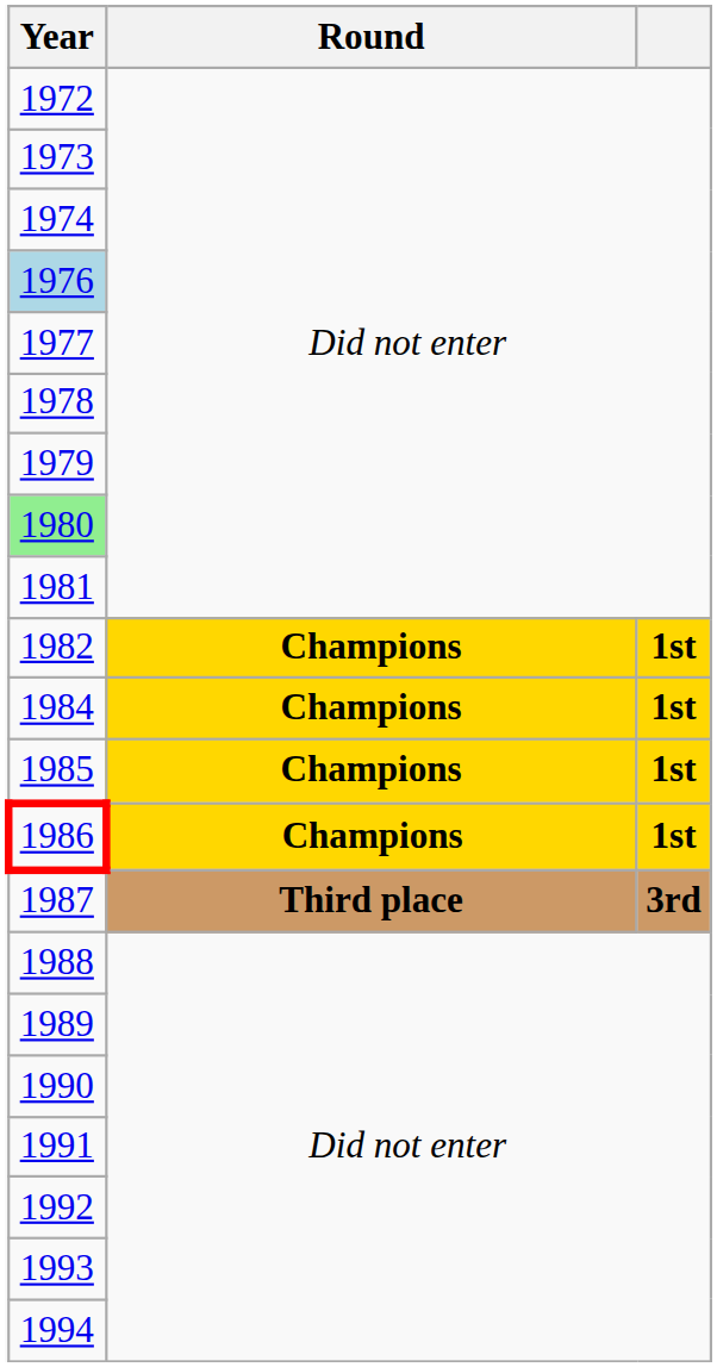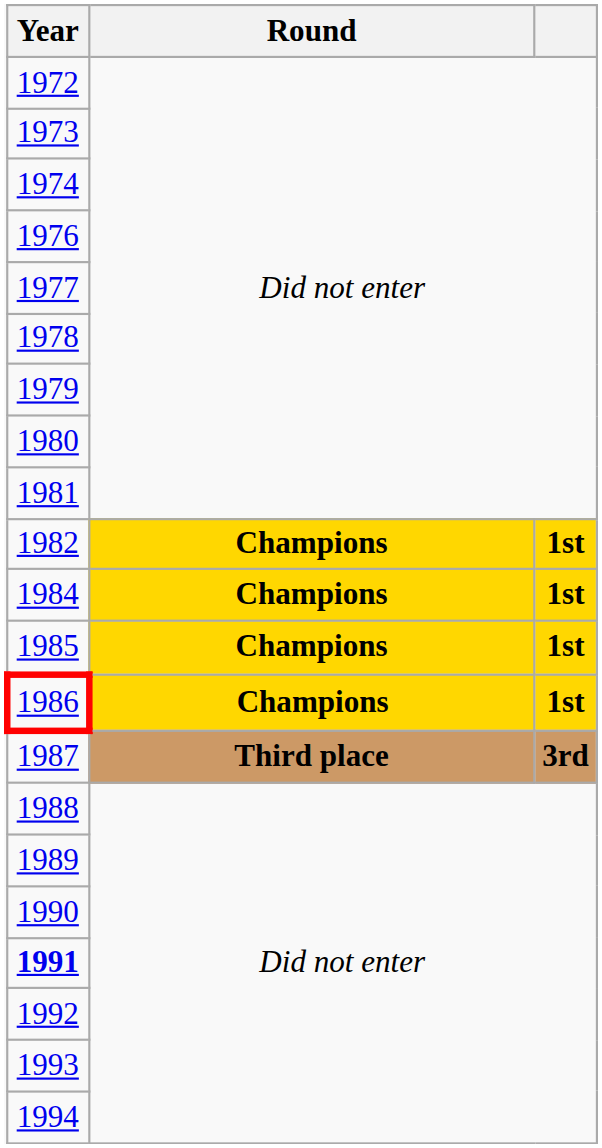1976 | Year: lightblue background -> no background
1980 | Year: lightgreen background -> no background
1991 | Year: normal -> bold
